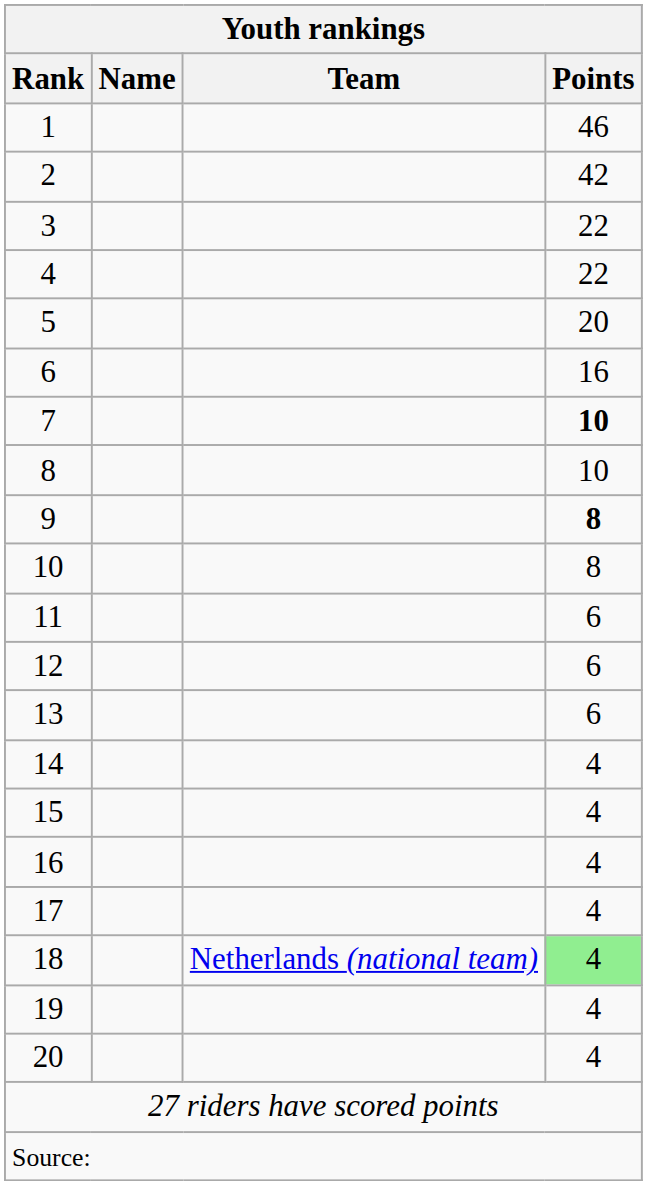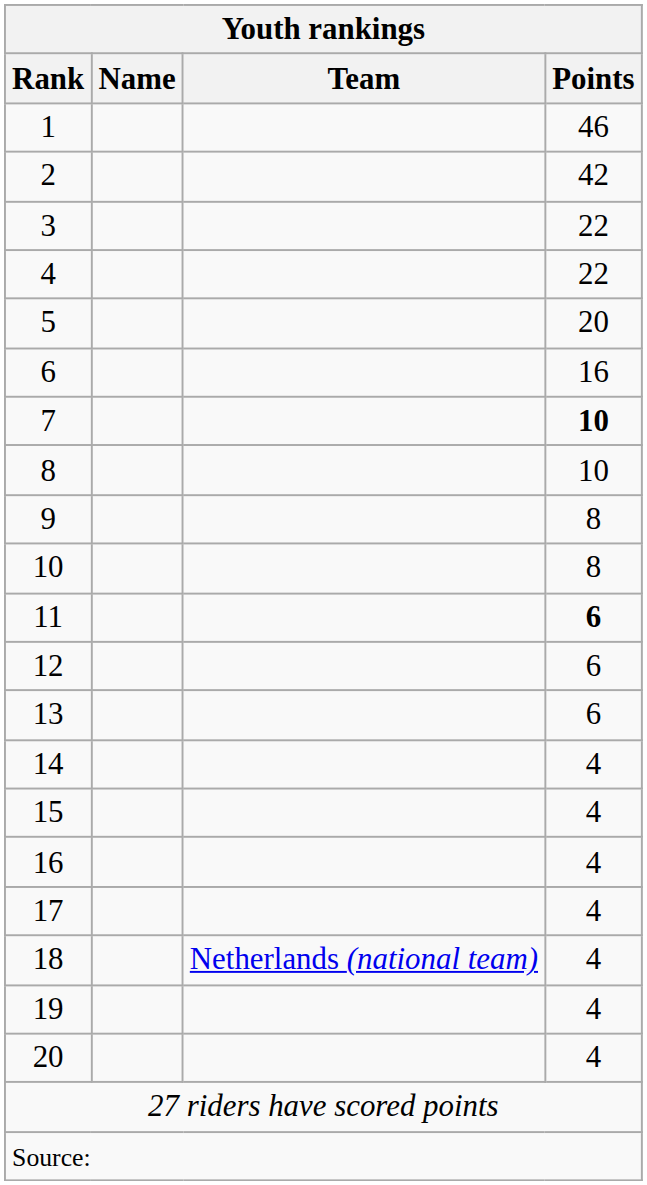9 | Points: bold -> normal
11 | Points: normal -> bold
18 | Points: lightgreen background -> no background
